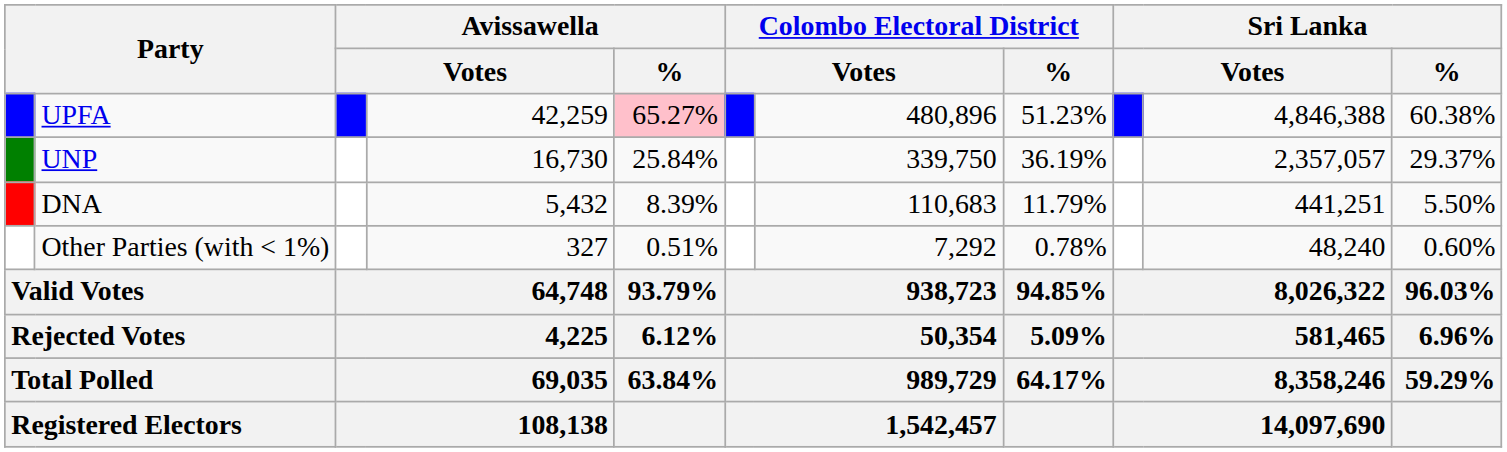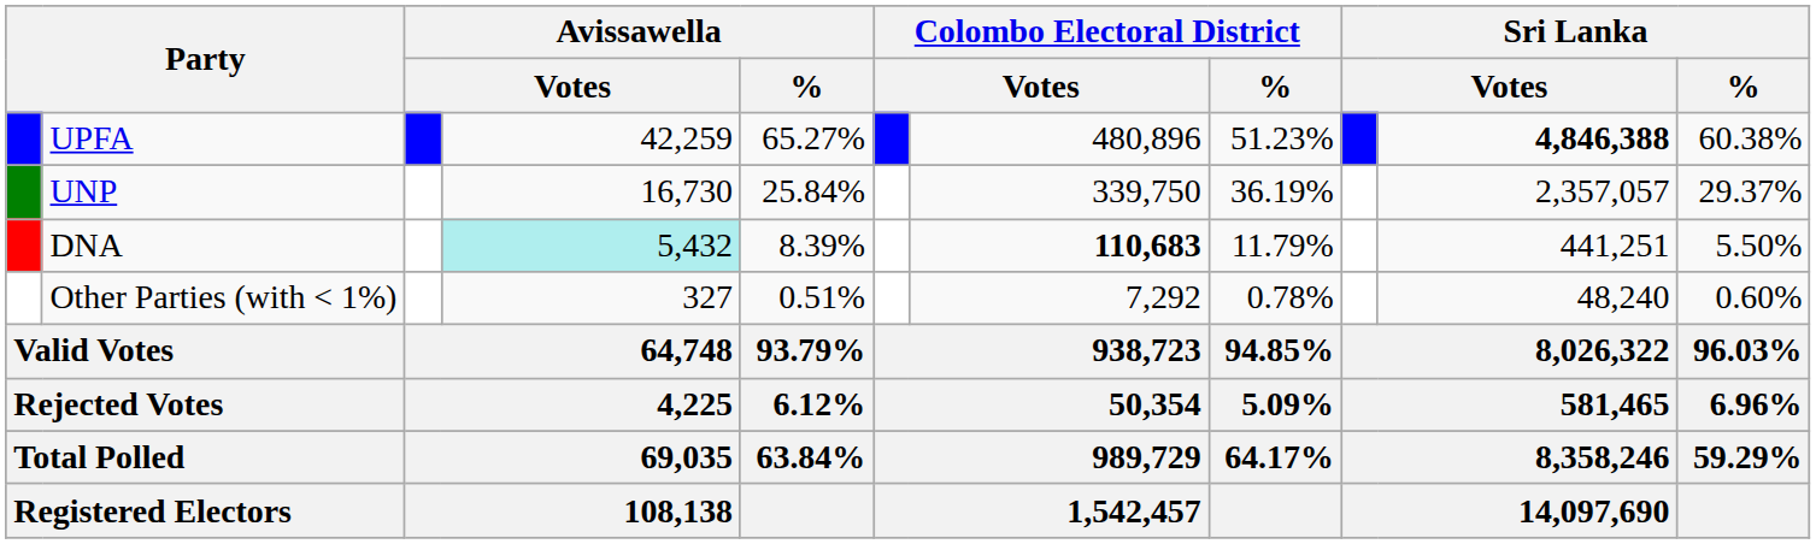UPFA | Avissawella / %: pink background -> no background
UPFA | column 10: normal -> bold
DNA | column 4: no background -> paleturquoise background
DNA | column 7: normal -> bold
